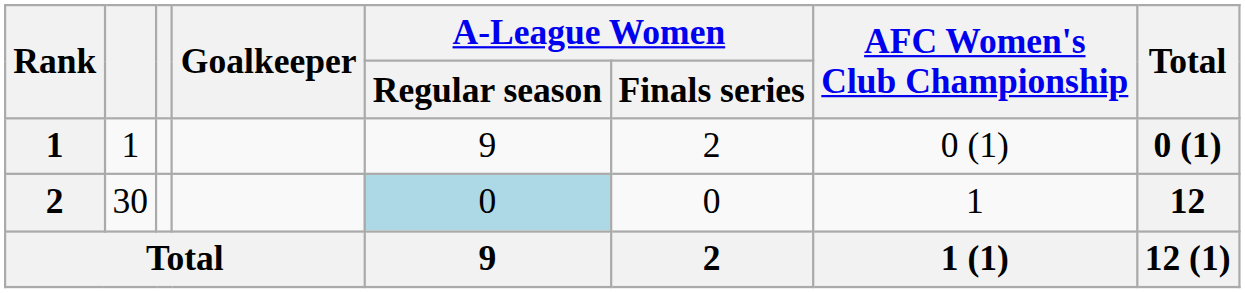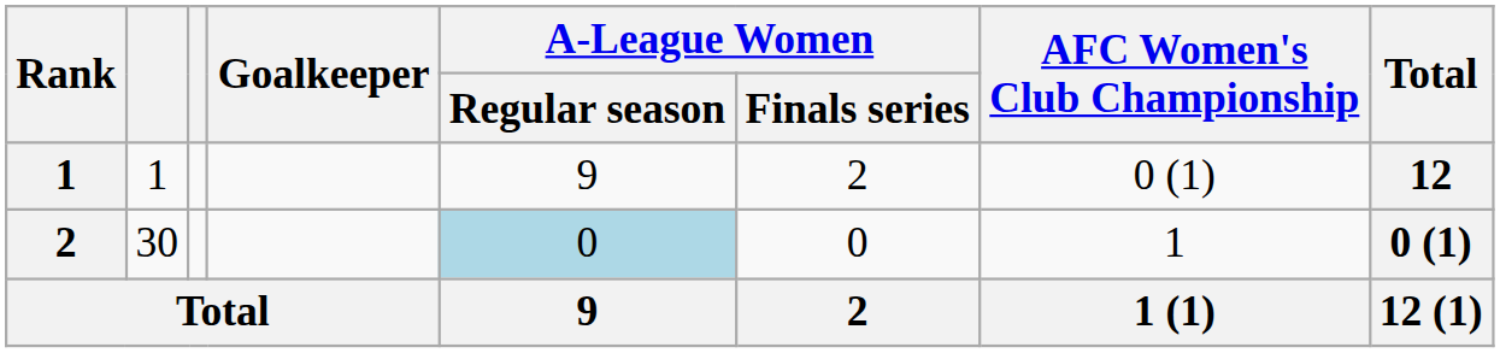row 3 | Total: 0 (1) -> 12
row 4 | Total: 12 -> 0 (1)
